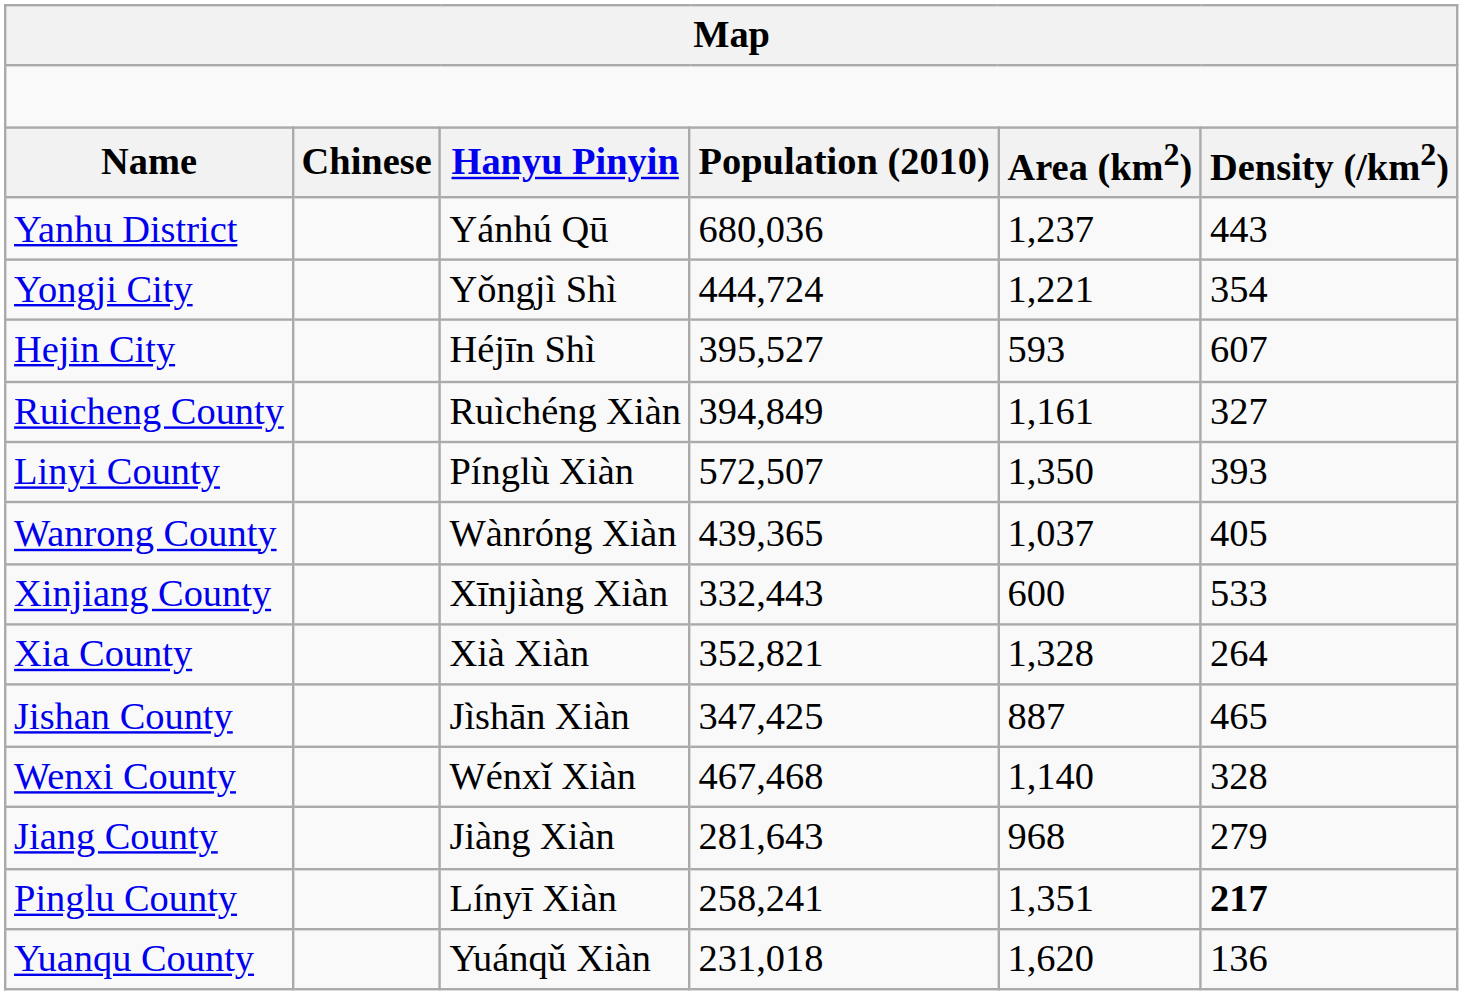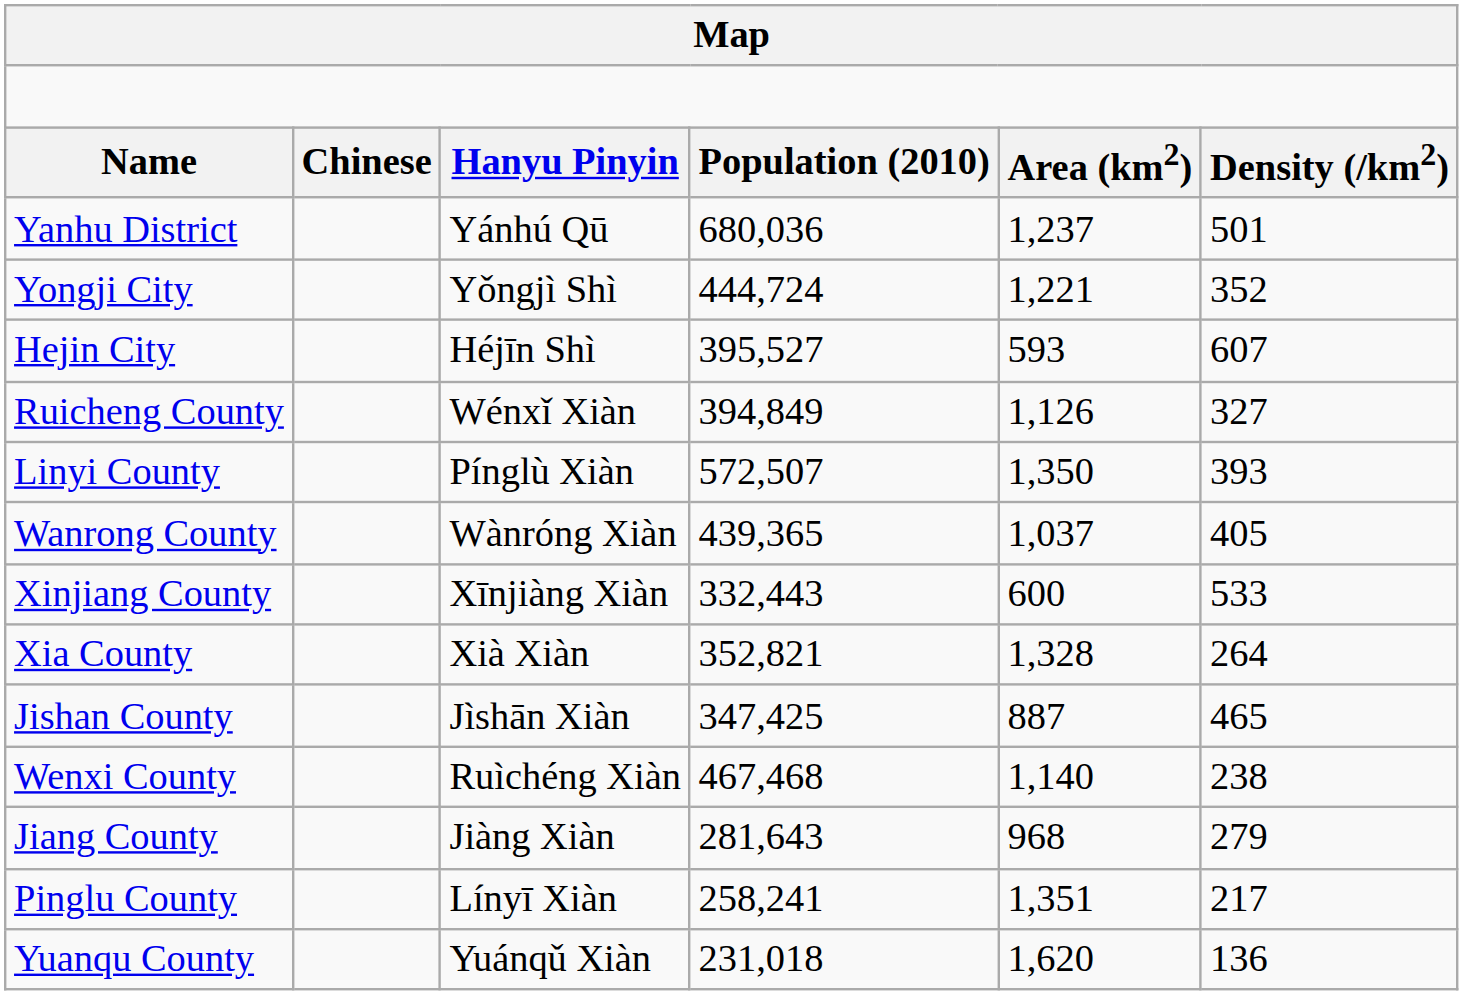Yanhu District | column 6: 443 -> 501
Yongji City | column 6: 354 -> 352
Ruicheng County | column 3: Ruìchéng Xiàn -> Wénxǐ Xiàn
Ruicheng County | column 5: 1,161 -> 1,126
Wenxi County | column 3: Wénxǐ Xiàn -> Ruìchéng Xiàn
Wenxi County | column 6: 328 -> 238
Pinglu County | column 6: bold -> normal
